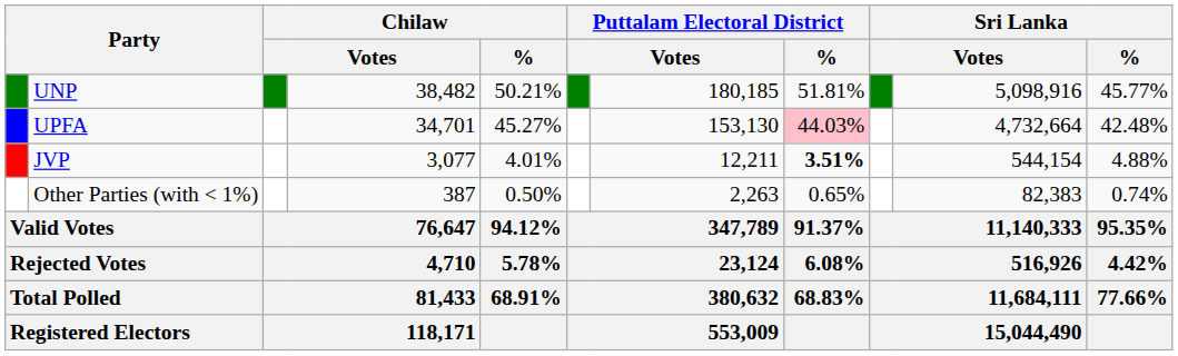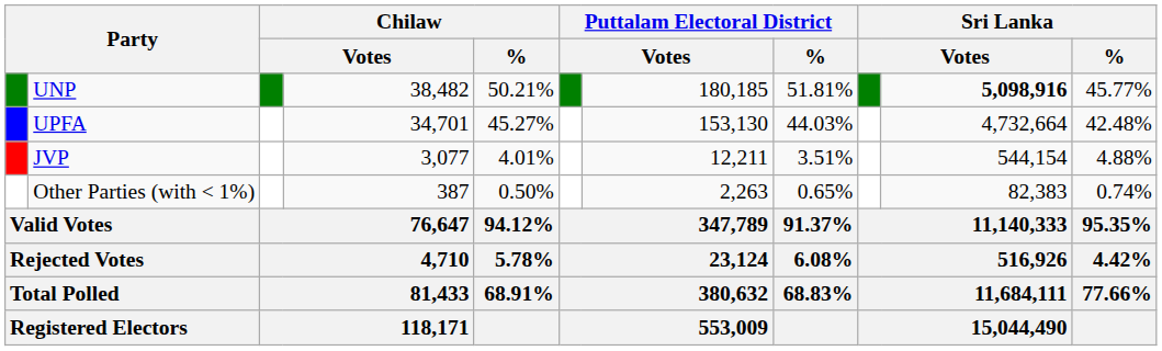UNP | column 10: normal -> bold
UPFA | Puttalam Electoral District / %: pink background -> no background
JVP | Puttalam Electoral District / %: bold -> normal
